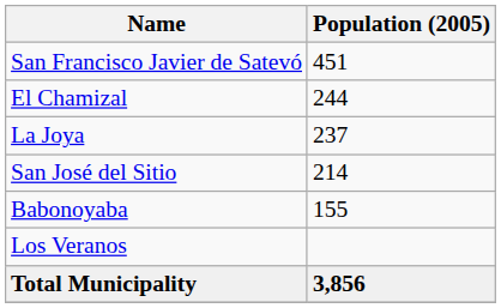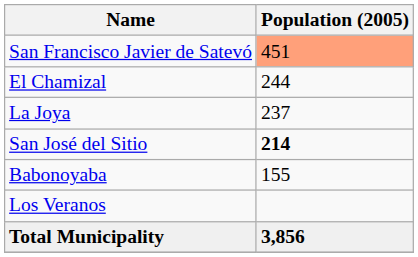San Francisco Javier de Satevó | Population (2005): no background -> lightsalmon background
San José del Sitio | Population (2005): normal -> bold
